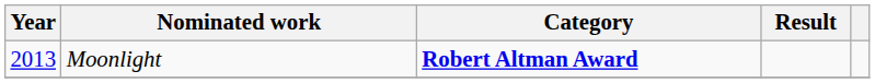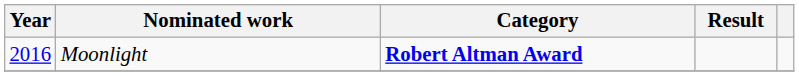Moonlight | Year: 2013 -> 2016
